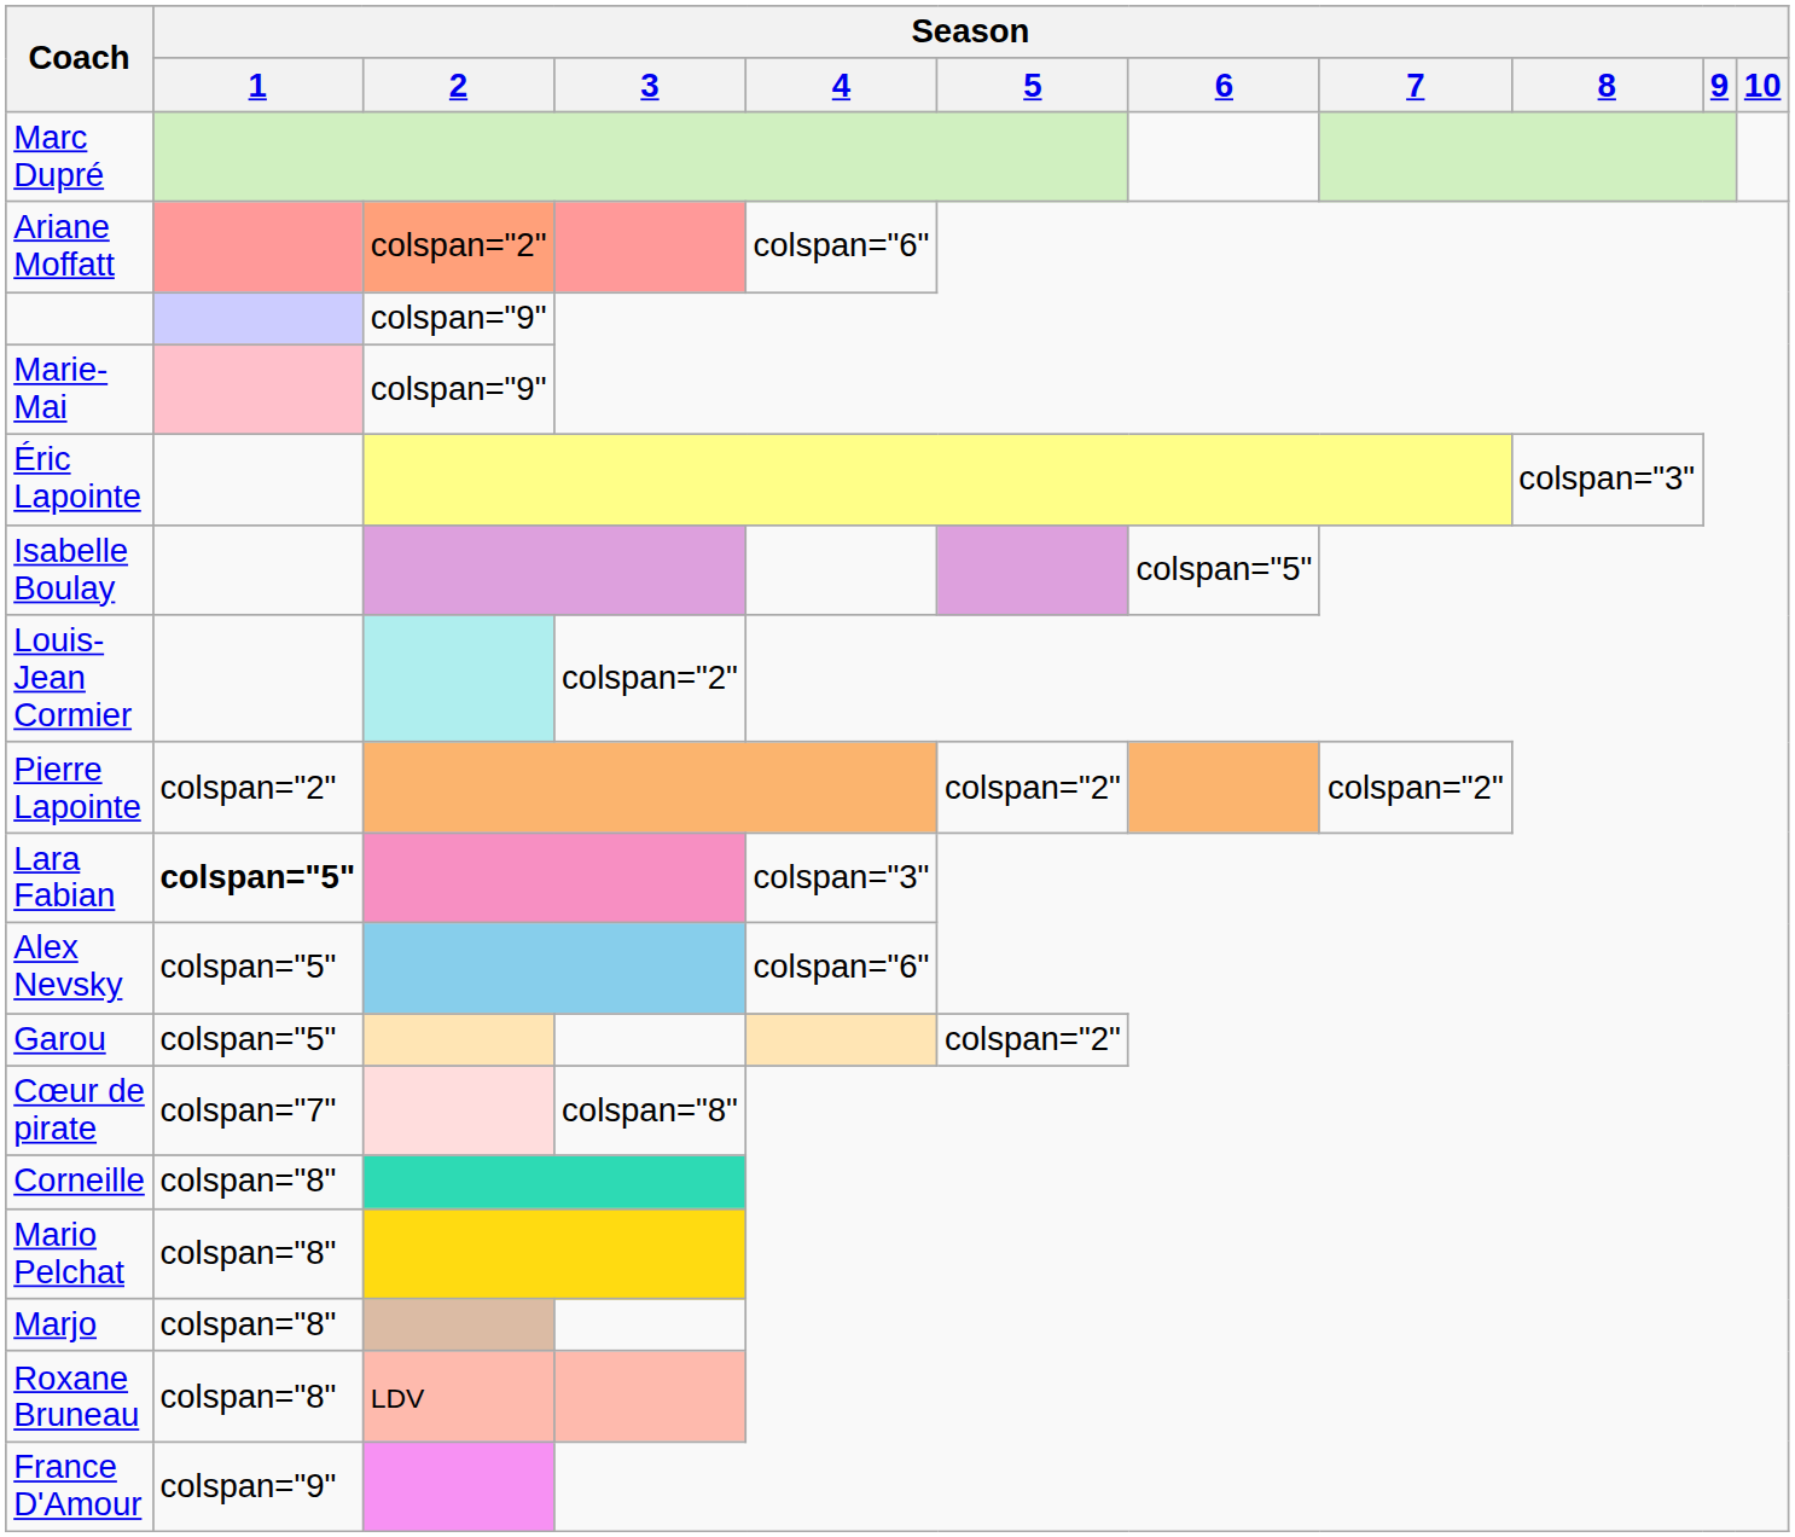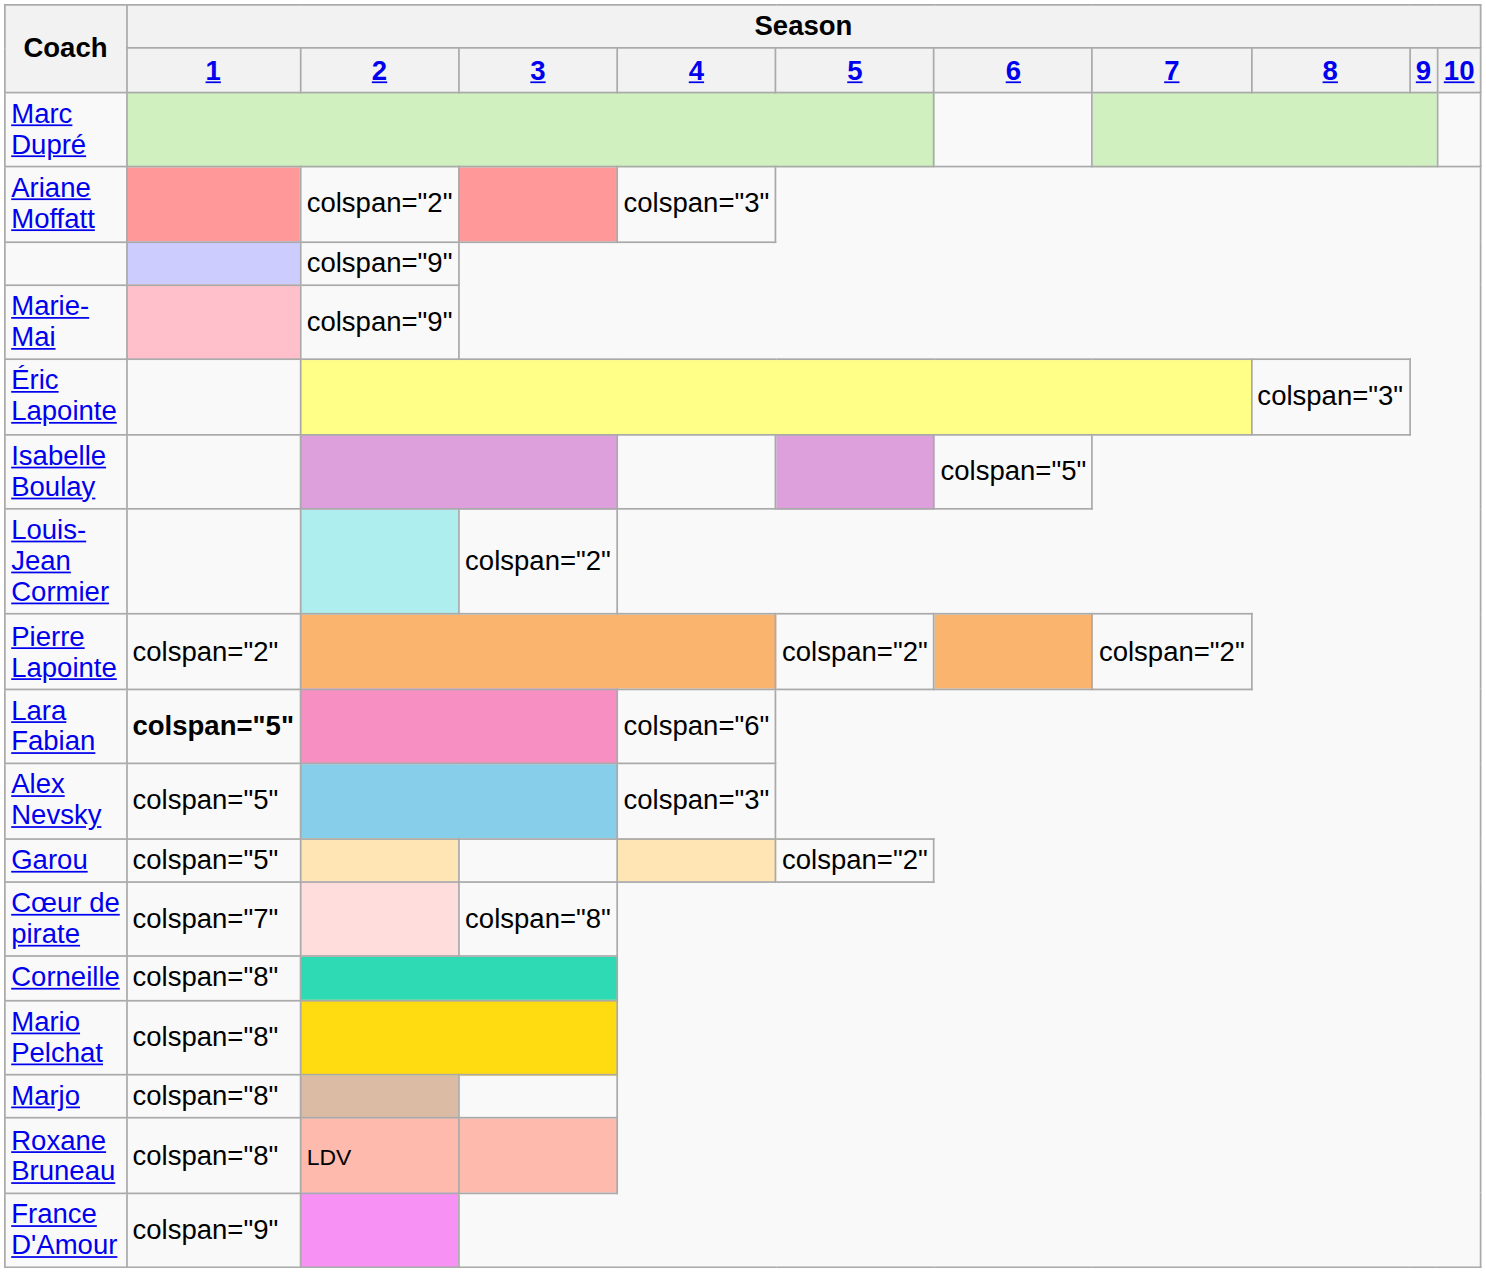Ariane Moffatt | Season / 2: lightsalmon background -> no background
Ariane Moffatt | Season / 4: colspan="6" -> colspan="3"
Lara Fabian | Season / 4: colspan="3" -> colspan="6"
Alex Nevsky | Season / 4: colspan="6" -> colspan="3"
